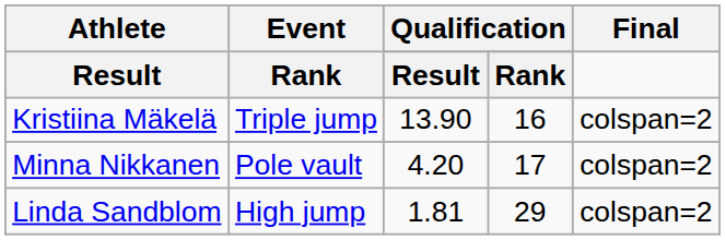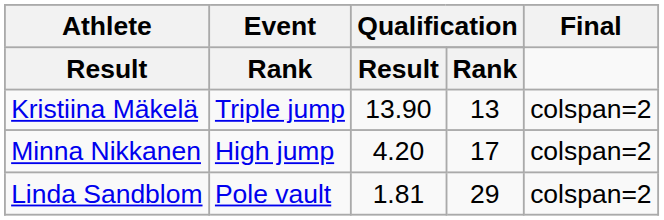Kristiina Mäkelä | column 4: 16 -> 13
Minna Nikkanen | Event: Pole vault -> High jump
Linda Sandblom | Event: High jump -> Pole vault
